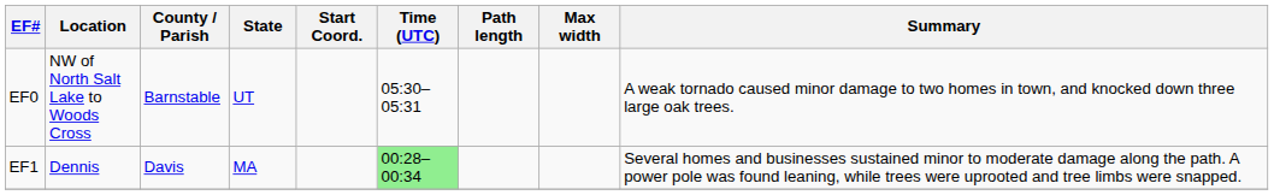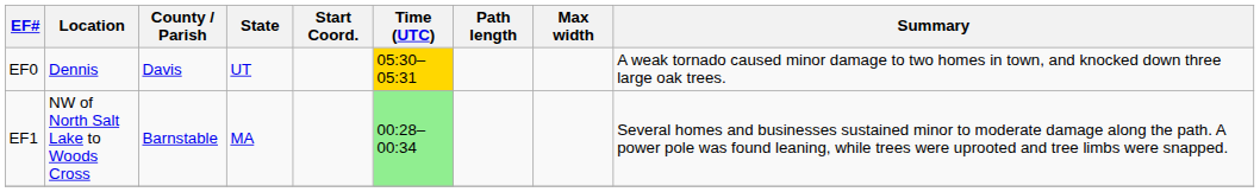EF0 | Location: NW of North Salt Lake to Woods Cross -> Dennis
EF0 | County / Parish: Barnstable -> Davis
EF0 | Time (UTC): no background -> gold background
EF1 | Location: Dennis -> NW of North Salt Lake to Woods Cross
EF1 | County / Parish: Davis -> Barnstable
